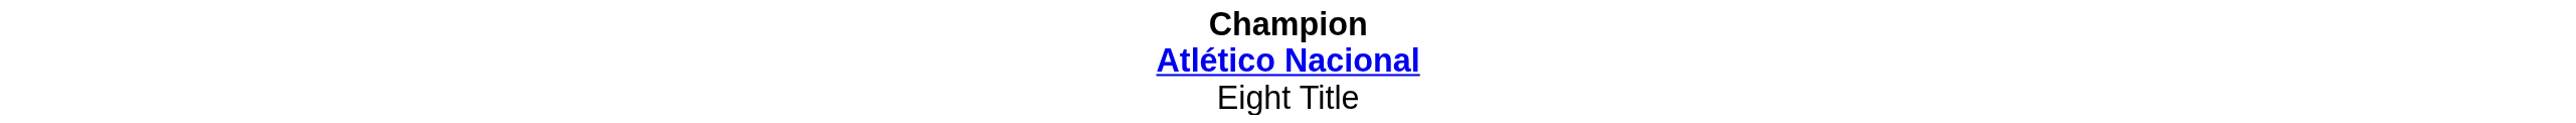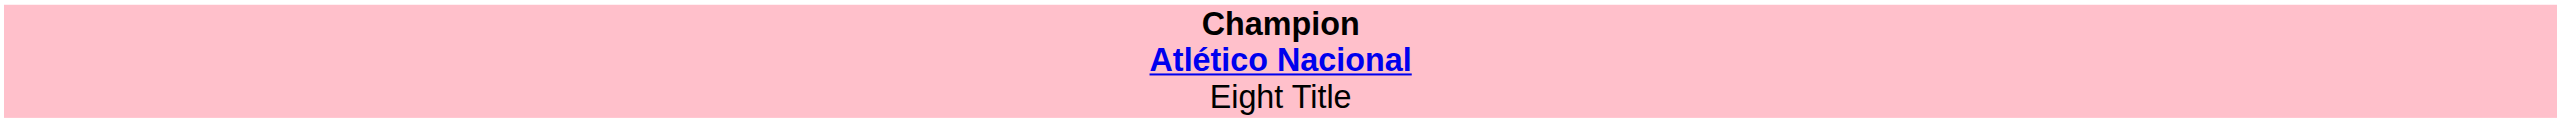row 1 | column 1: no background -> pink background
